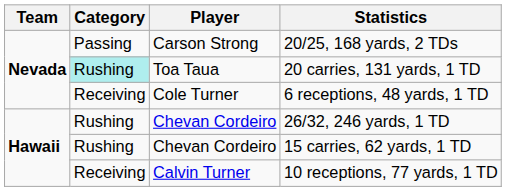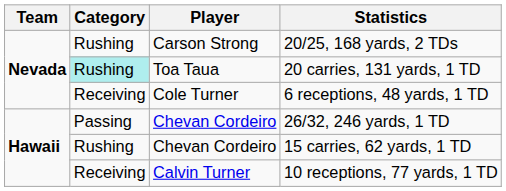20/25, 168 yards, 2 TDs | Category: Passing -> Rushing
26/32, 246 yards, 1 TD | Category: Rushing -> Passing
